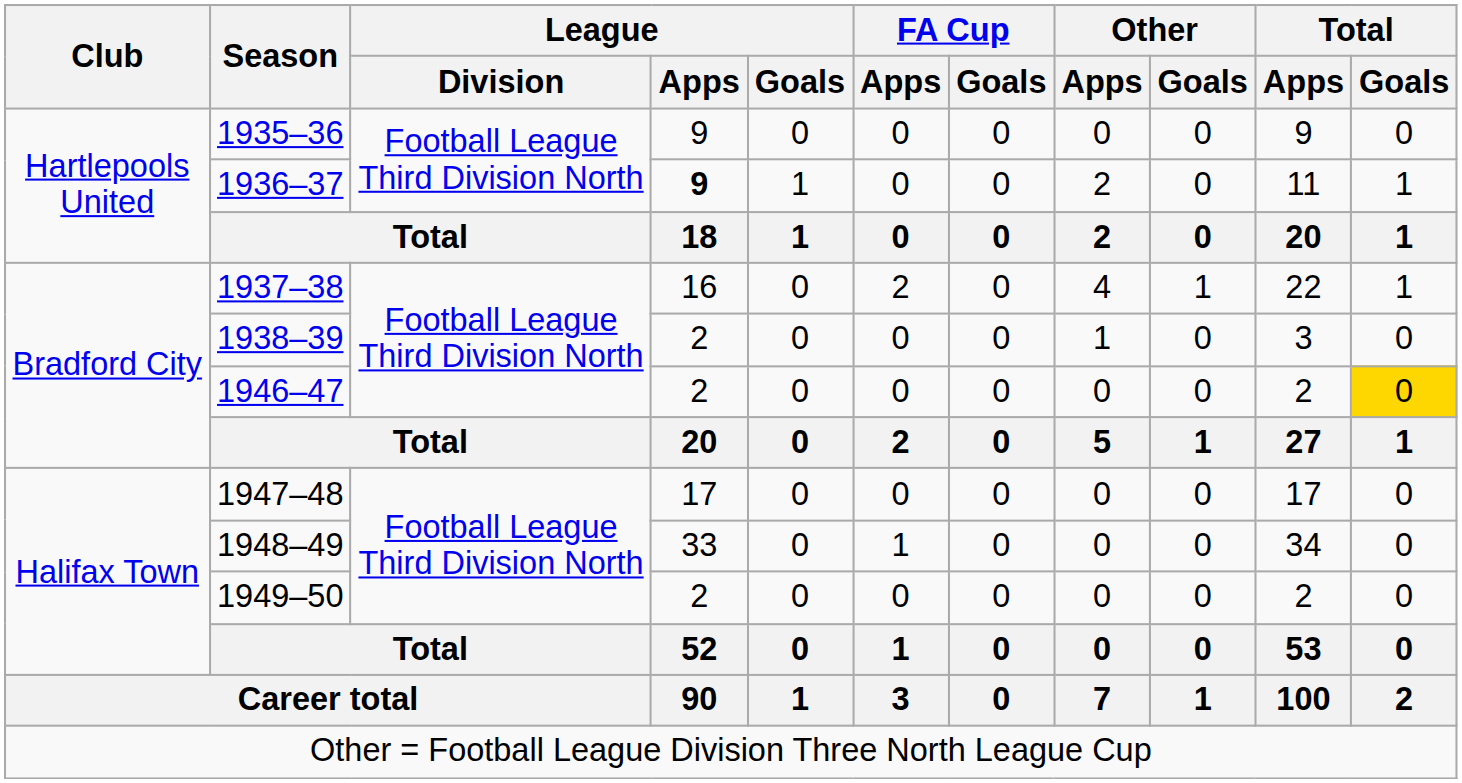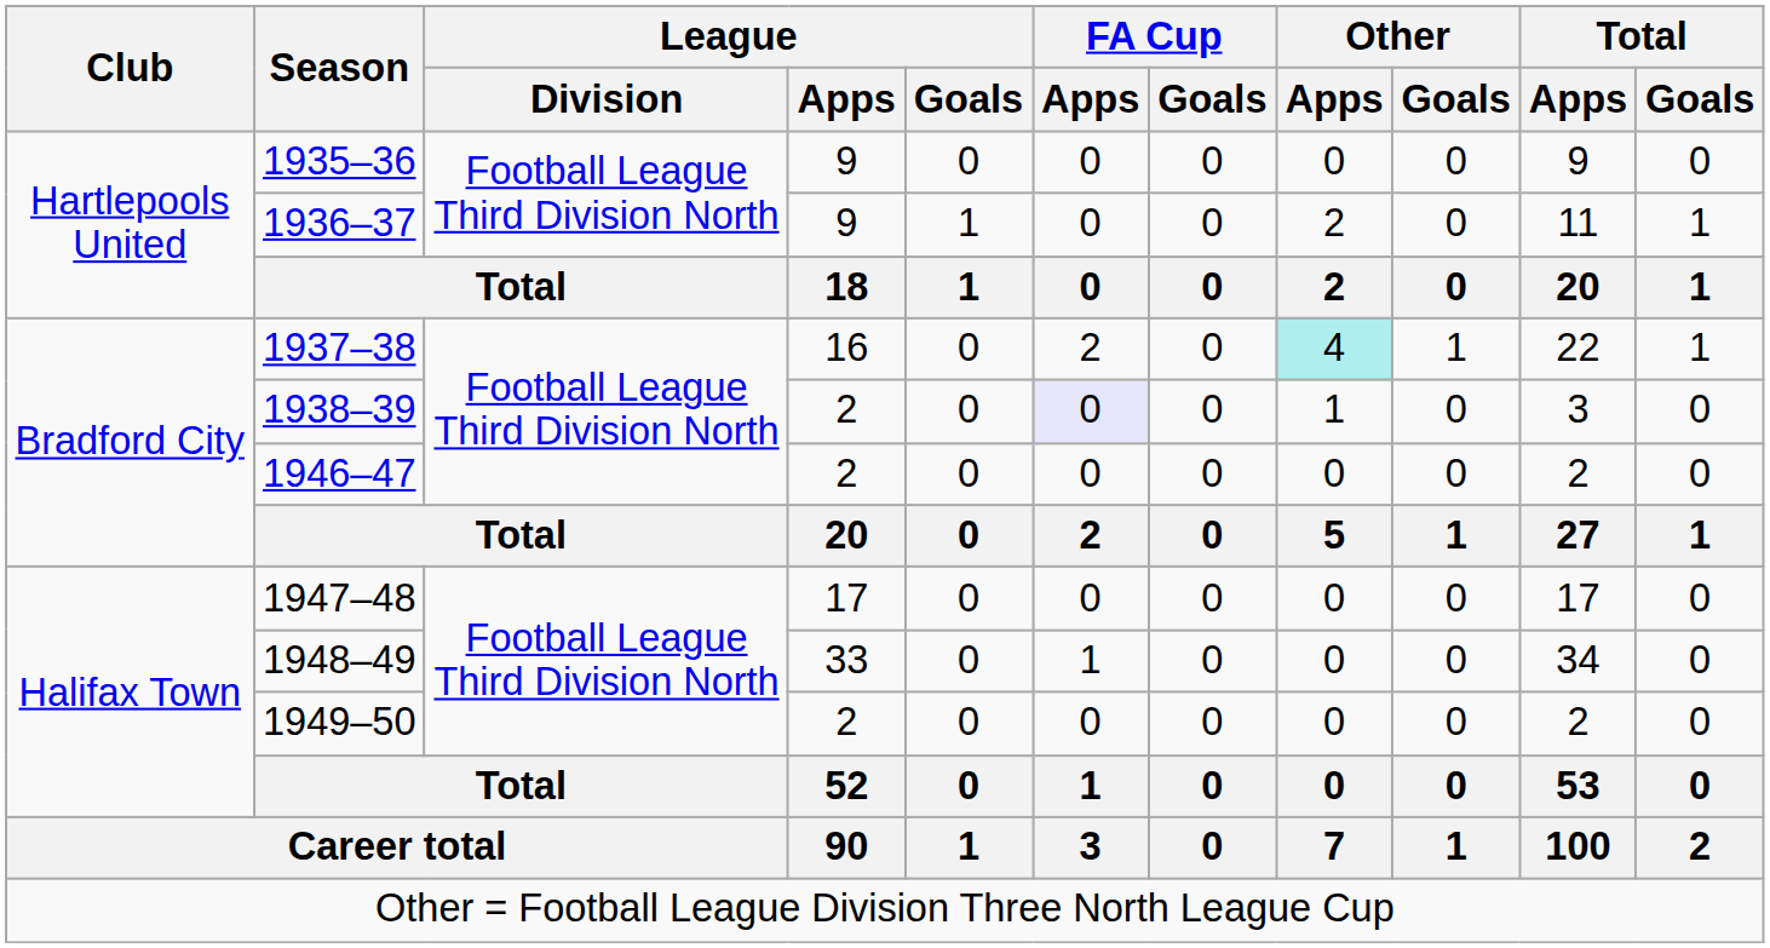1936–37 | League / Apps: bold -> normal
1937–38 | Other / Apps: no background -> paleturquoise background
1938–39 | FA Cup / Apps: no background -> lavender background
1946–47 | Total / Goals: gold background -> no background
